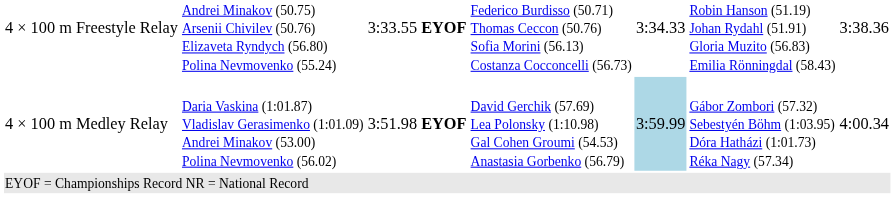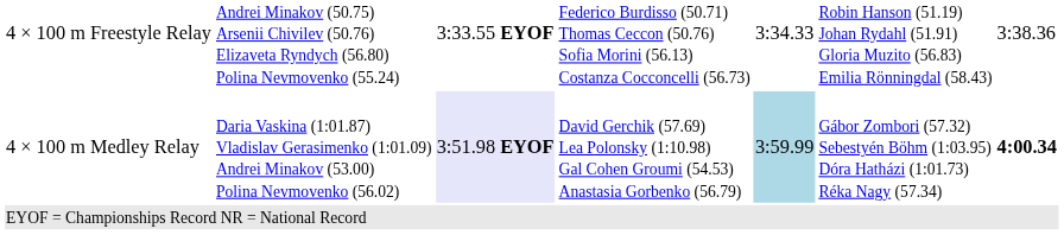4 × 100 m Medley Relay | column 3: no background -> lavender background
4 × 100 m Medley Relay | column 7: normal -> bold
